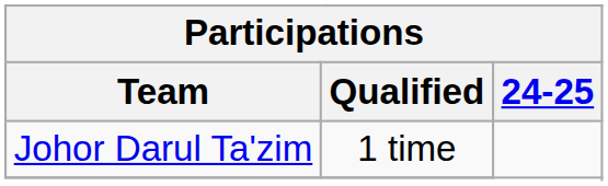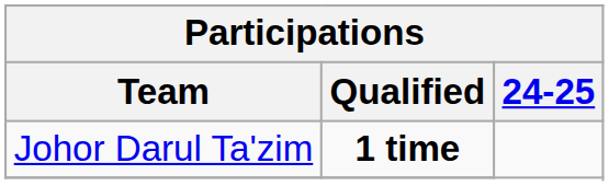Johor Darul Ta'zim | Qualified: normal -> bold
